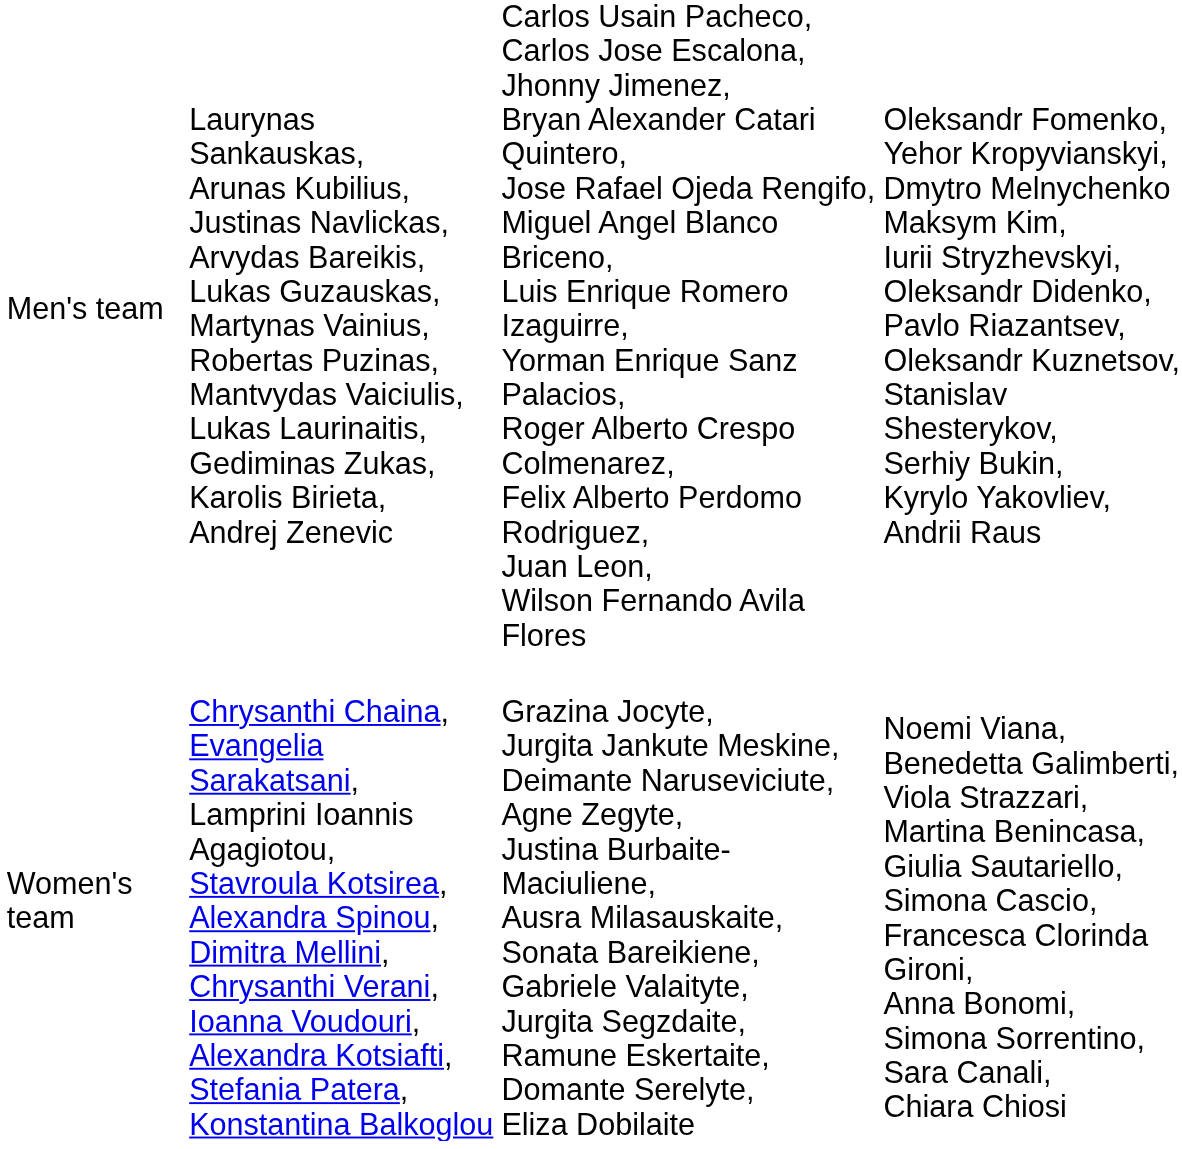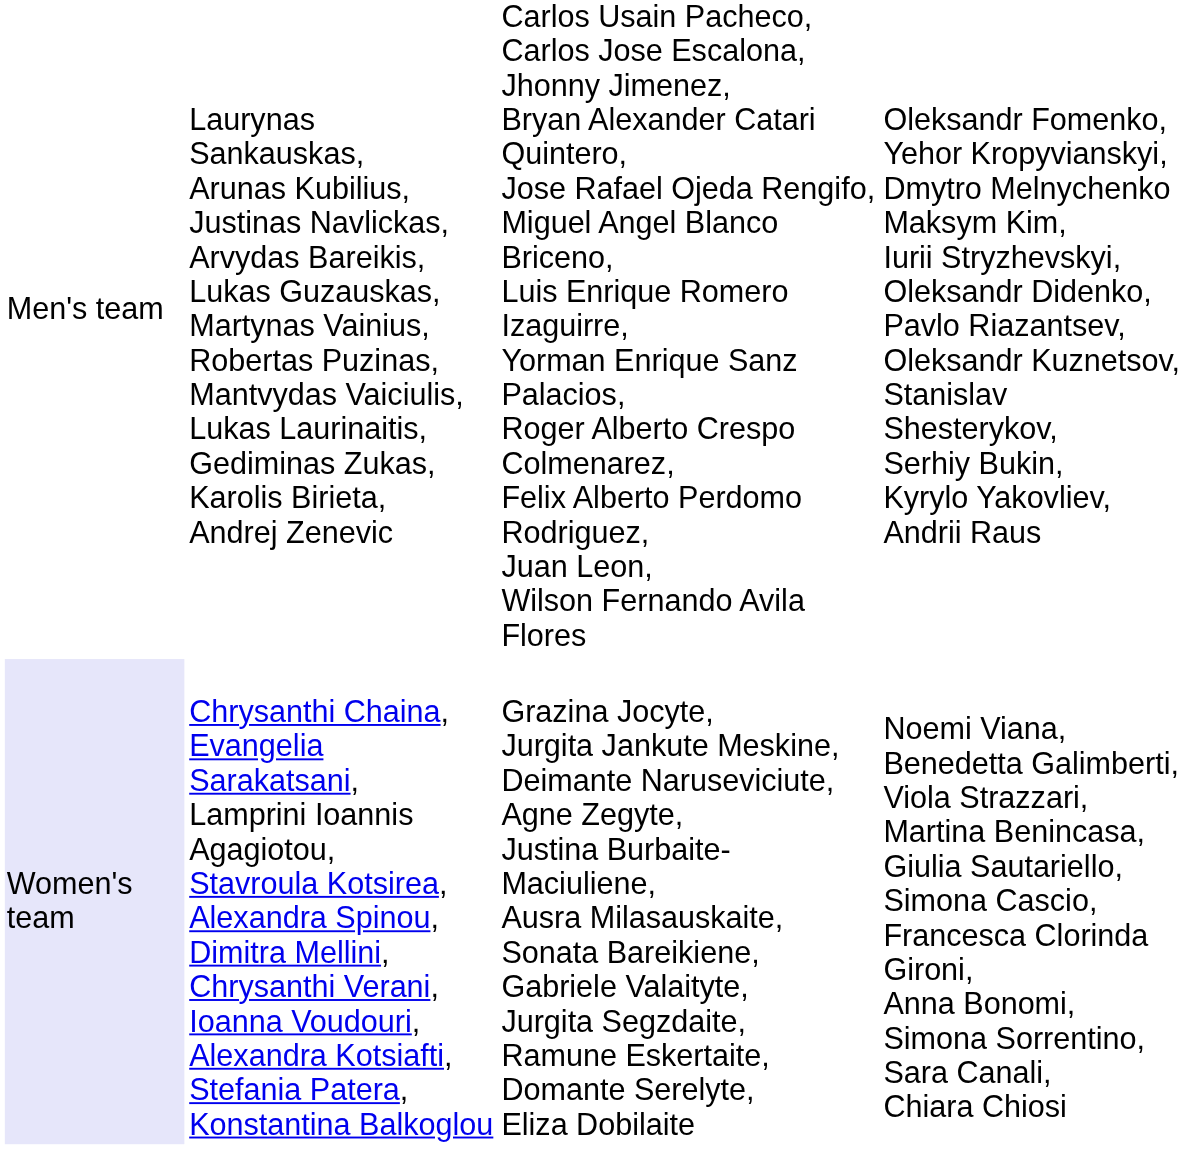Women's team | column 1: no background -> lavender background
